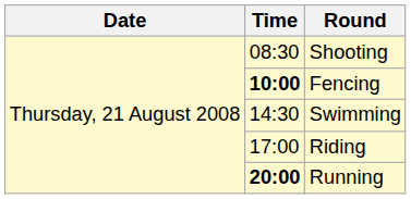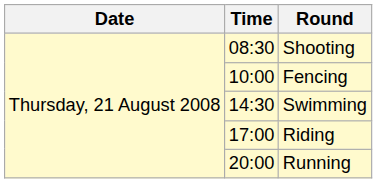Fencing | Time: bold -> normal
Running | Time: bold -> normal
